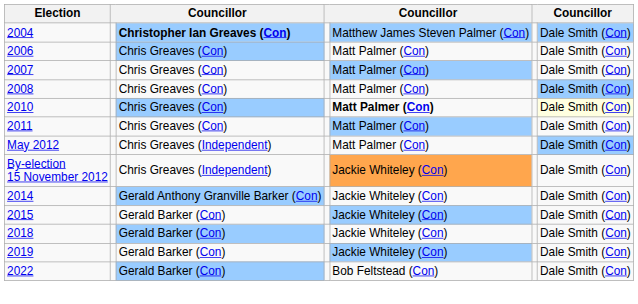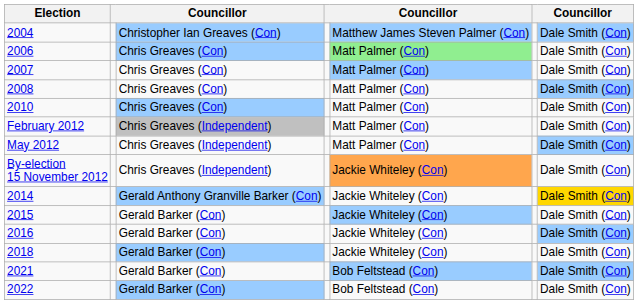2004 | column 3: bold -> normal
2006 | column 5: no background -> lightgreen background
2010 | column 5: bold -> normal
2010 | column 7: lightyellow background -> no background
- row: 2011 | Chris Greaves (Con) | Matt Palmer (Con) | Dale Smith (Con)
+ row: February 2012 | Chris Greaves (Independent) | Matt Palmer (Con) | Dale Smith (Con)
2014 | column 7: no background -> gold background
+ row: 2016 | Gerald Barker (Con) | Jackie Whiteley (Con) | Dale Smith (Con)
- row: 2019 | Gerald Barker (Con) | Jackie Whiteley (Con) | Dale Smith (Con)
+ row: 2021 | Gerald Barker (Con) | Bob Feltstead (Con) | Dale Smith (Con)
